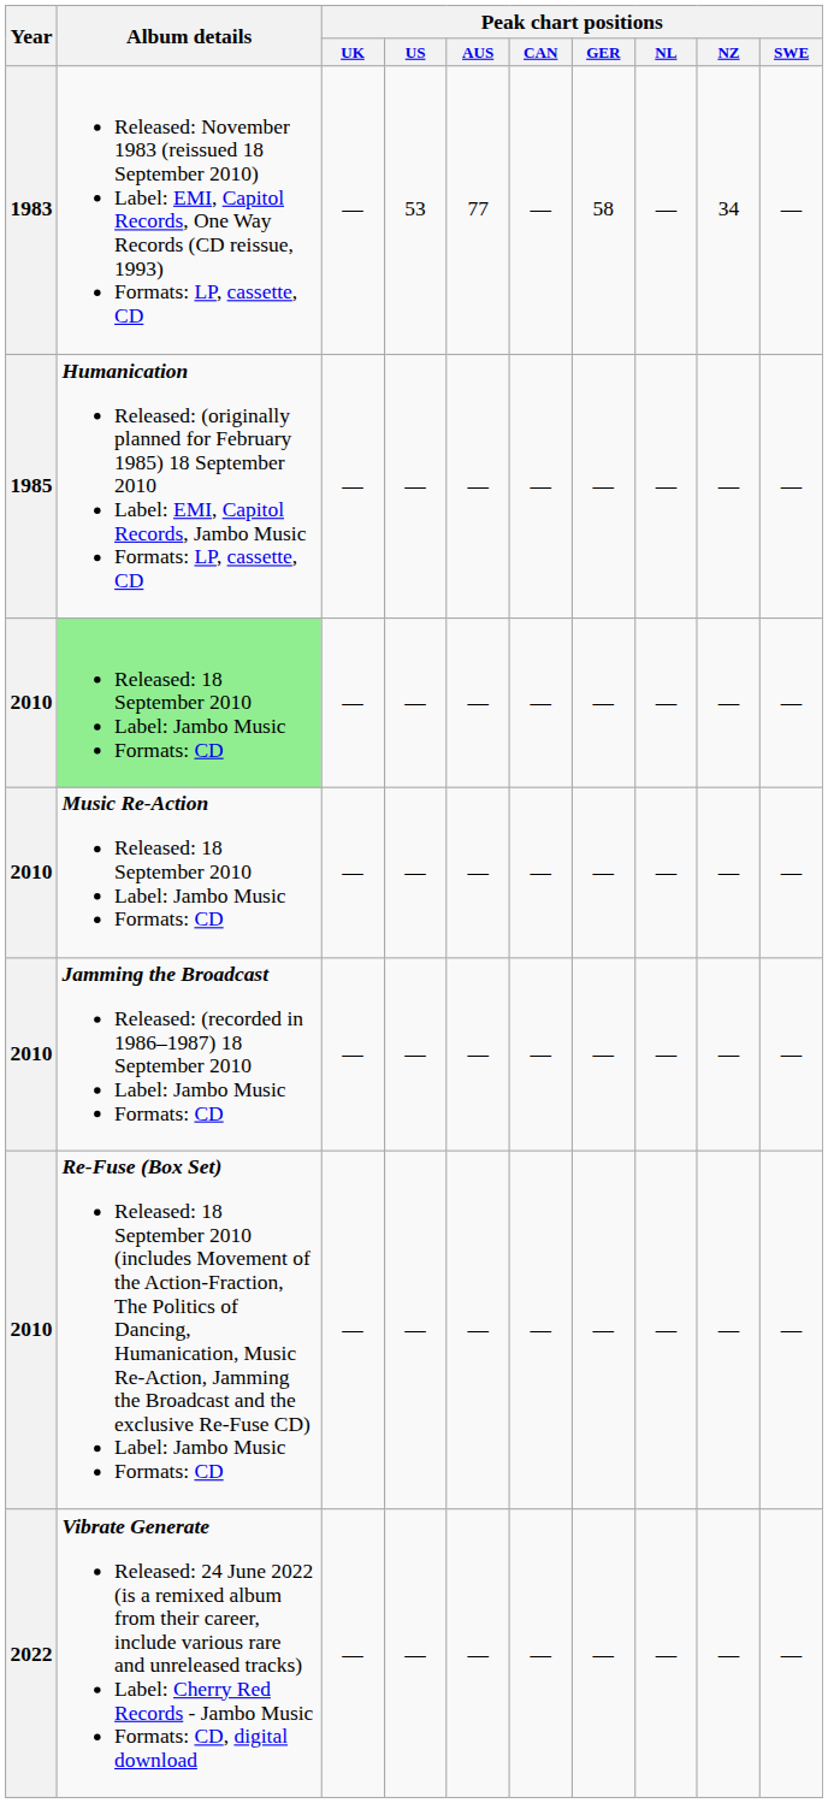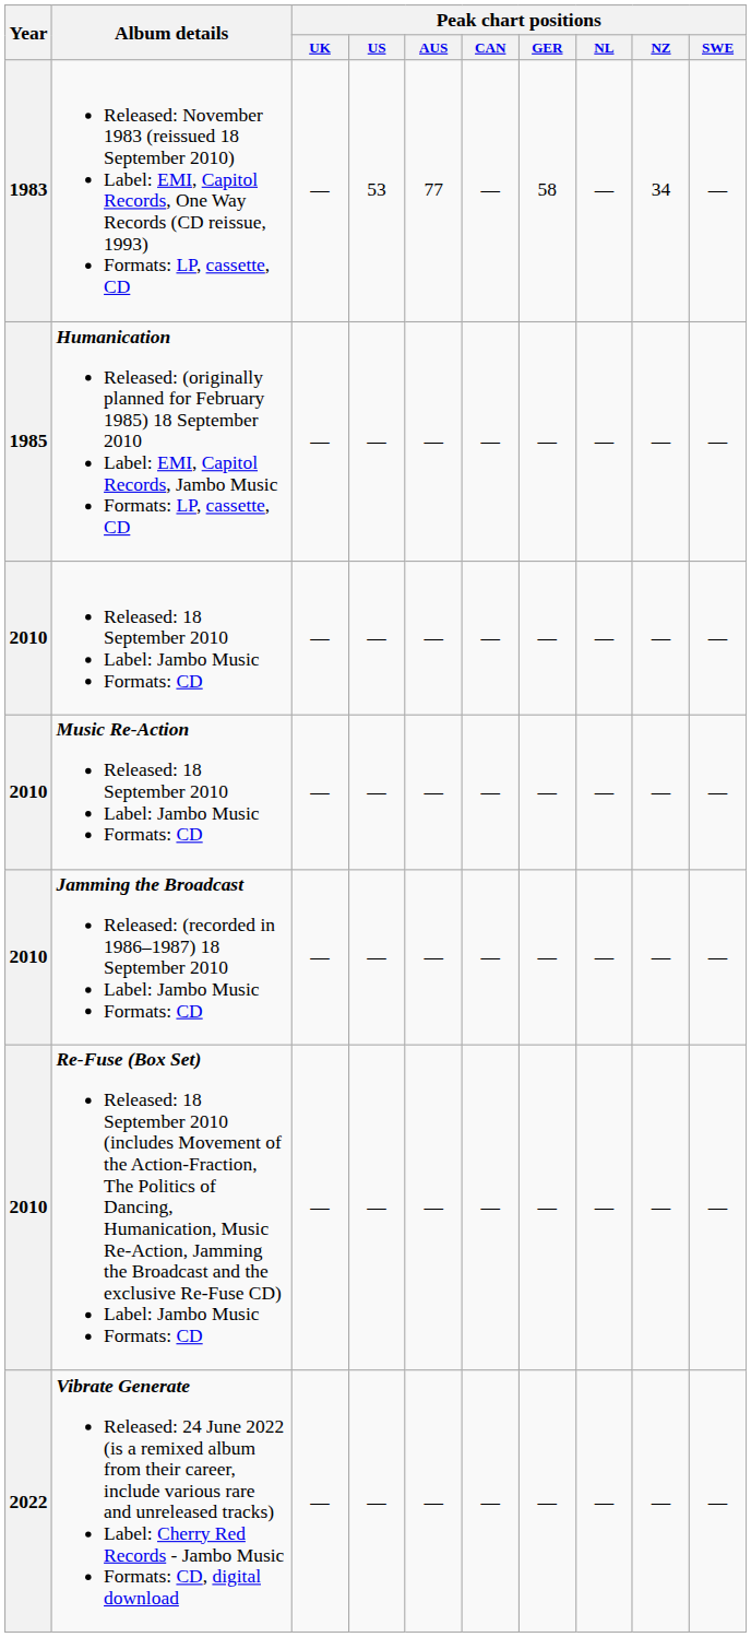Released: 18 September 2010 Label: Jambo Music Formats: CD | Album details: lightgreen background -> no background
